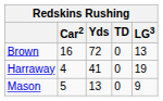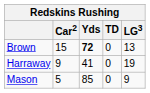Brown | Car2: 16 -> 15
Brown | Yds: normal -> bold
Harraway | Car2: 4 -> 9
Mason | Yds: 13 -> 85
